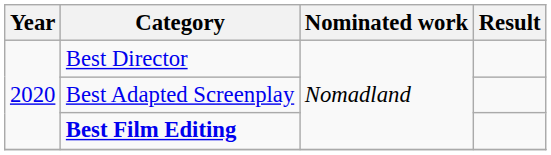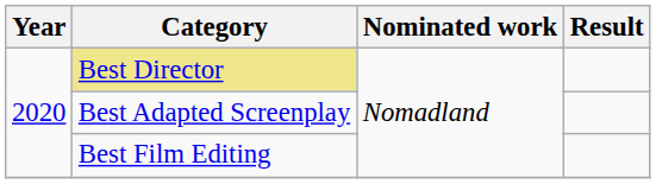Best Director | Category: no background -> khaki background
Best Film Editing | Category: bold -> normal
